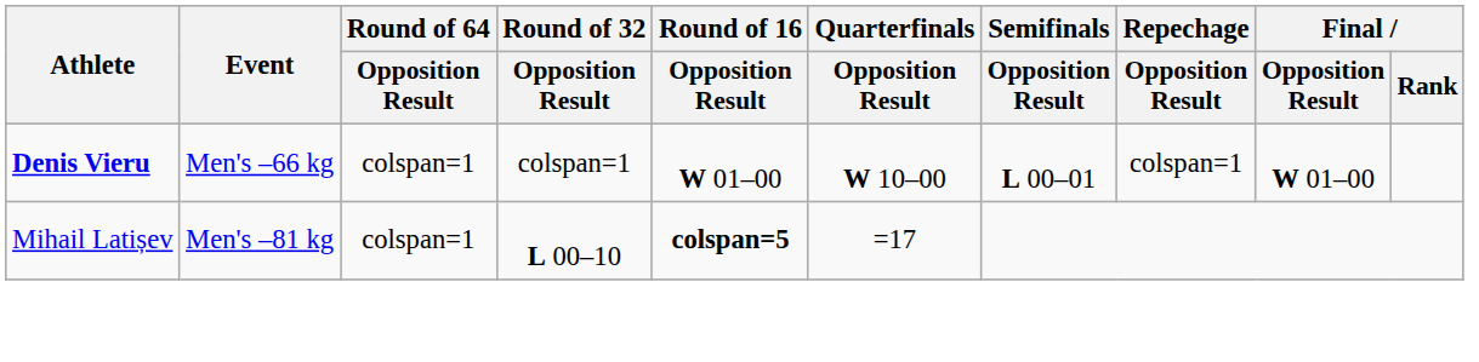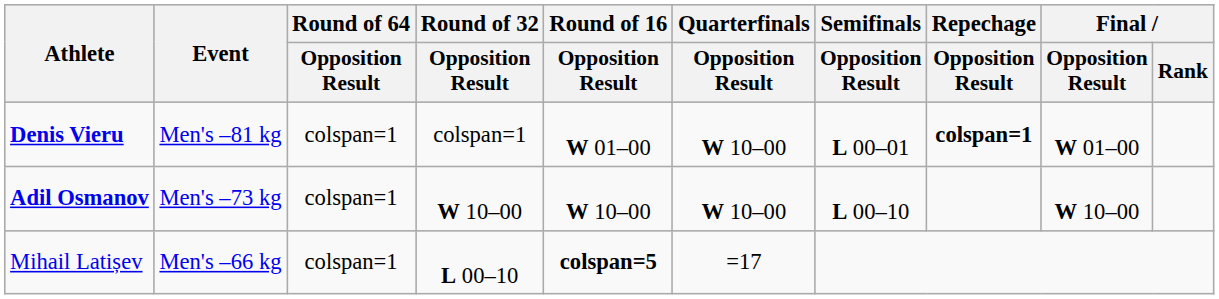Denis Vieru | Event: Men's –66 kg -> Men's –81 kg
Denis Vieru | Repechage / Opposition Result: normal -> bold
+ row: Adil Osmanov | Men's –73 kg | colspan=1 | W 10–00 | W 10–00 | W 10–00 | L 00–10 | W 10–00
Mihail Latișev | Event: Men's –81 kg -> Men's –66 kg
